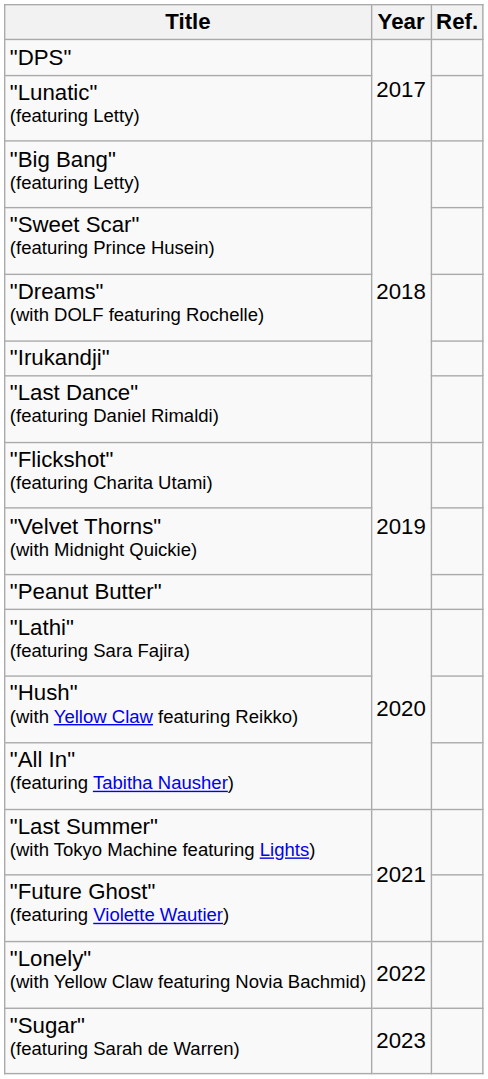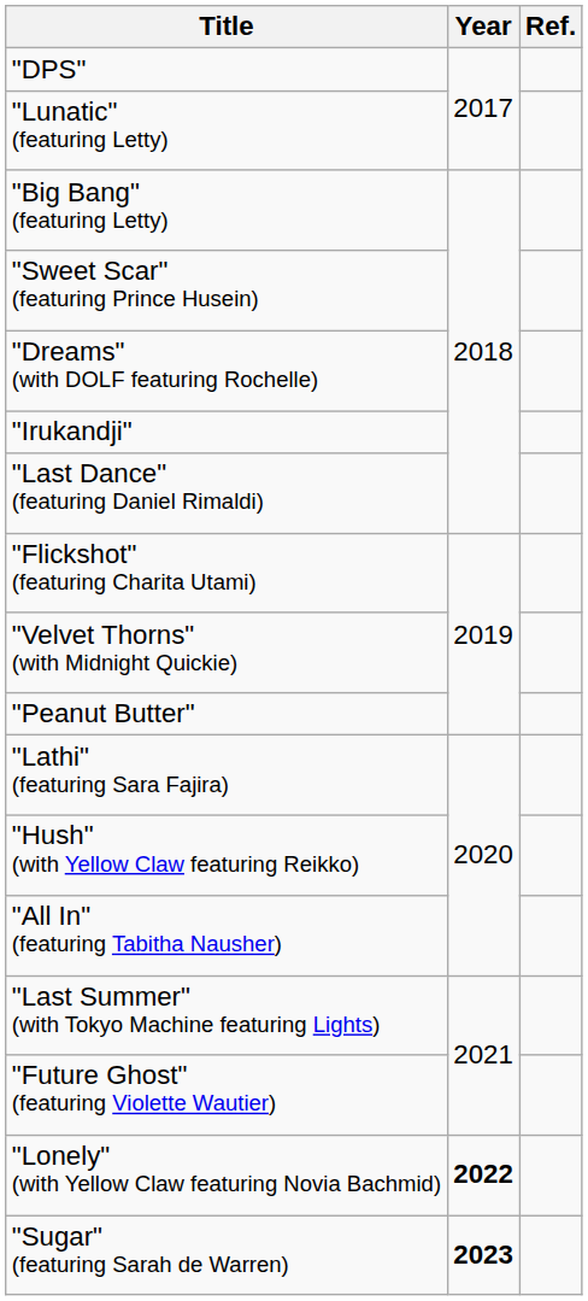"Lonely" (with Yellow Claw featuring Novia Bachmid) | Year: normal -> bold
"Sugar" (featuring Sarah de Warren) | Year: normal -> bold
